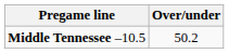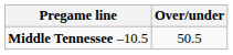Middle Tennessee –10.5 | Over/under: 50.2 -> 50.5
